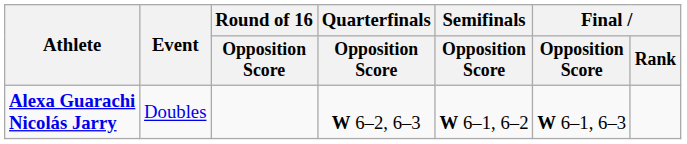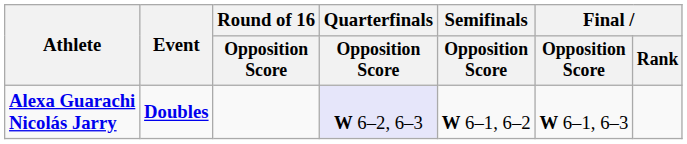Alexa Guarachi Nicolás Jarry | Event: normal -> bold
Alexa Guarachi Nicolás Jarry | Quarterfinals / Opposition Score: no background -> lavender background
